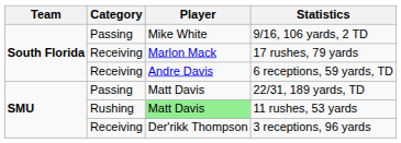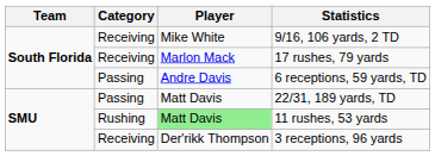9/16, 106 yards, 2 TD | Category: Passing -> Receiving
6 receptions, 59 yards, TD | Category: Receiving -> Passing
